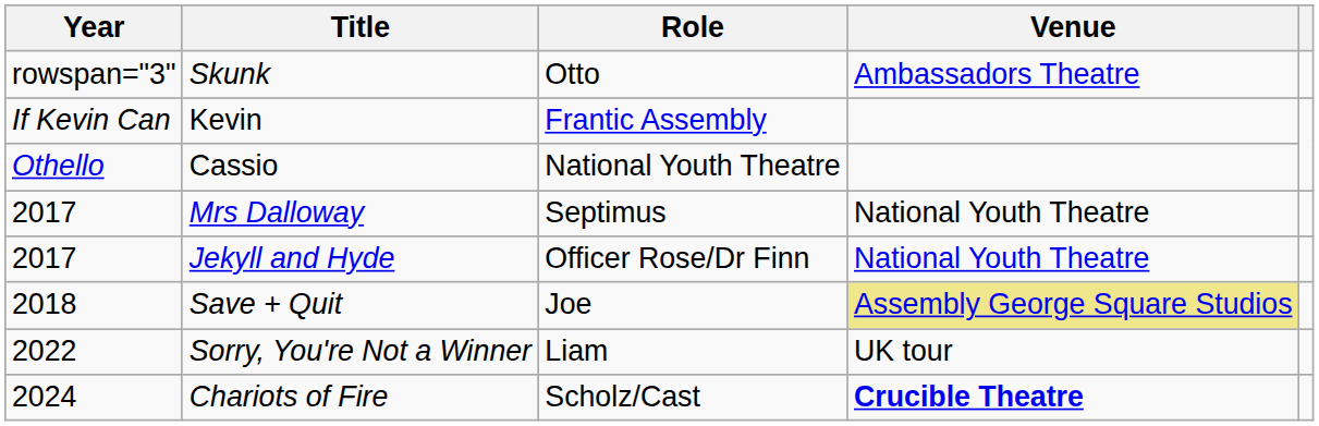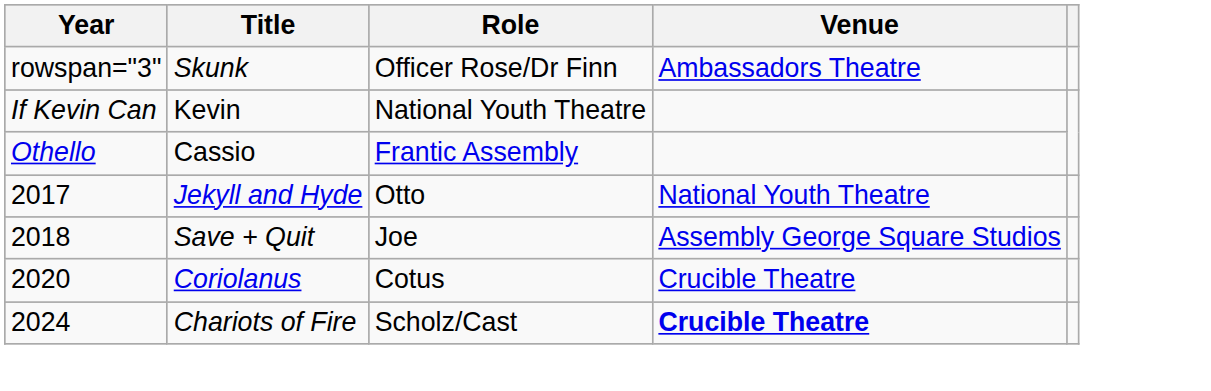Skunk | Role: Otto -> Officer Rose/Dr Finn
Kevin | Role: Frantic Assembly -> National Youth Theatre
Cassio | Role: National Youth Theatre -> Frantic Assembly
- row: 2017 | Mrs Dalloway | Septimus | National Youth Theatre
Jekyll and Hyde | Role: Officer Rose/Dr Finn -> Otto
Save + Quit | Venue: khaki background -> no background
+ row: 2020 | Coriolanus | Cotus | Crucible Theatre
- row: 2022 | Sorry, You're Not a Winner | Liam | UK tour
